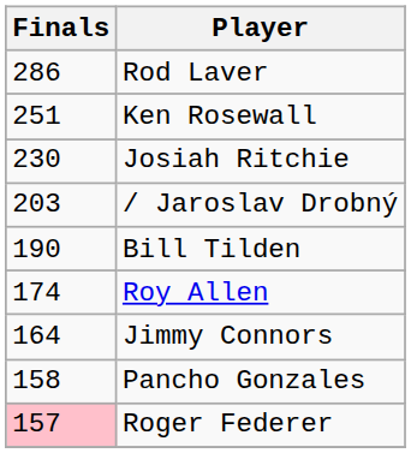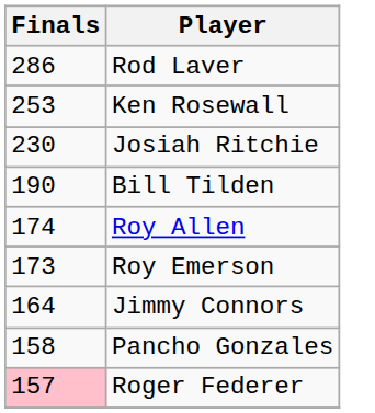Ken Rosewall | Finals: 251 -> 253
- row: 203 | / Jaroslav Drobný
+ row: 173 | Roy Emerson
